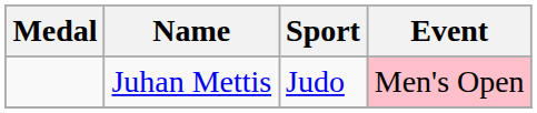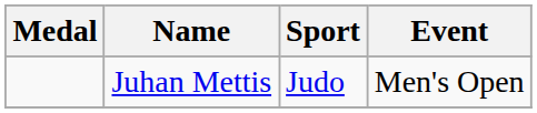Juhan Mettis | Event: pink background -> no background
